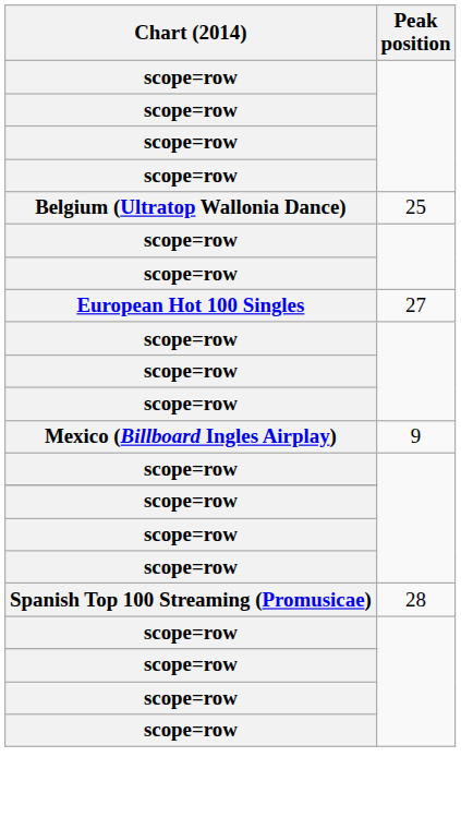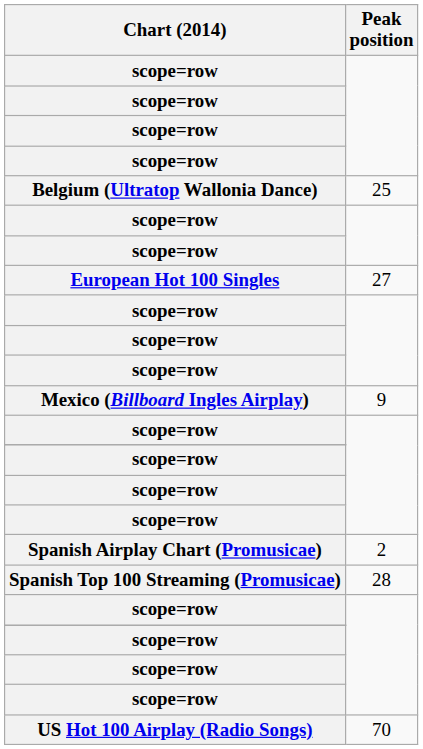+ row: Spanish Airplay Chart (Promusicae) | 2
+ row: US Hot 100 Airplay (Radio Songs) | 70
